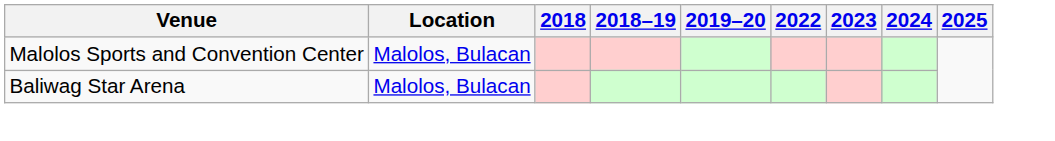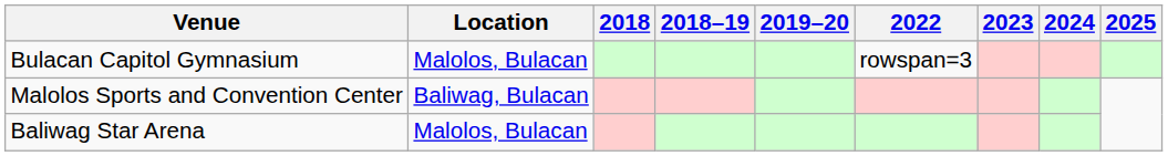+ row: Bulacan Capitol Gymnasium | Malolos, Bulacan | rowspan=3
Malolos Sports and Convention Center | Location: Malolos, Bulacan -> Baliwag, Bulacan
